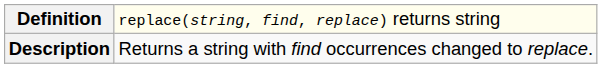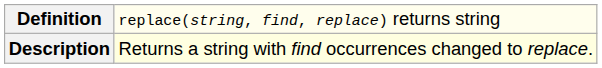Description | column 2: no background -> lightyellow background
